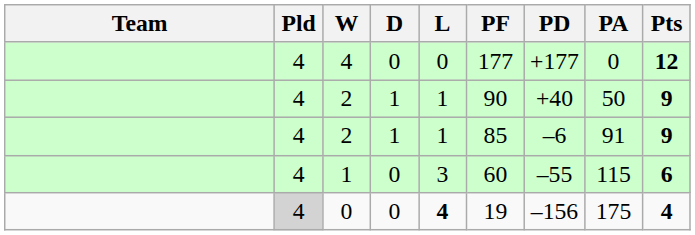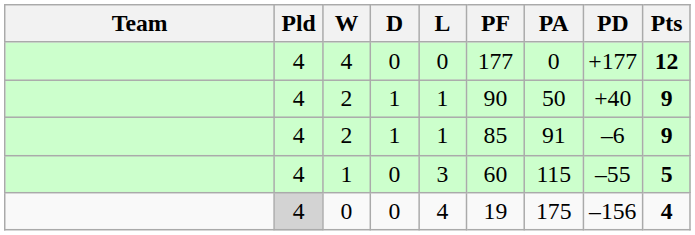columns swapped: PA <-> PD
row 5 | Pts: 6 -> 5
row 6 | L: bold -> normal
